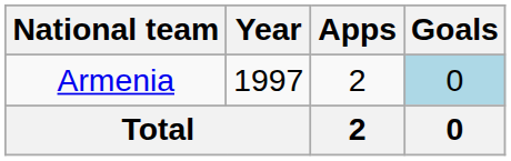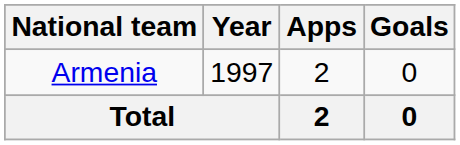Armenia | Goals: lightblue background -> no background
